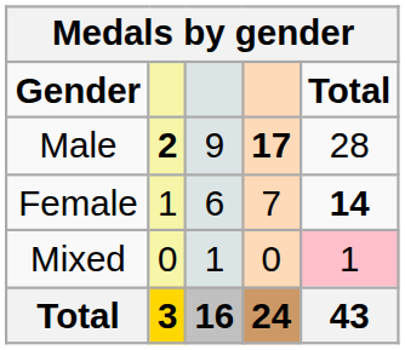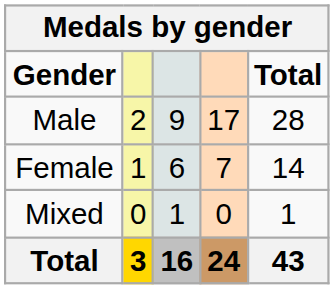Male | column 2: bold -> normal
Male | column 4: bold -> normal
Female | Total: bold -> normal
Mixed | Total: pink background -> no background
